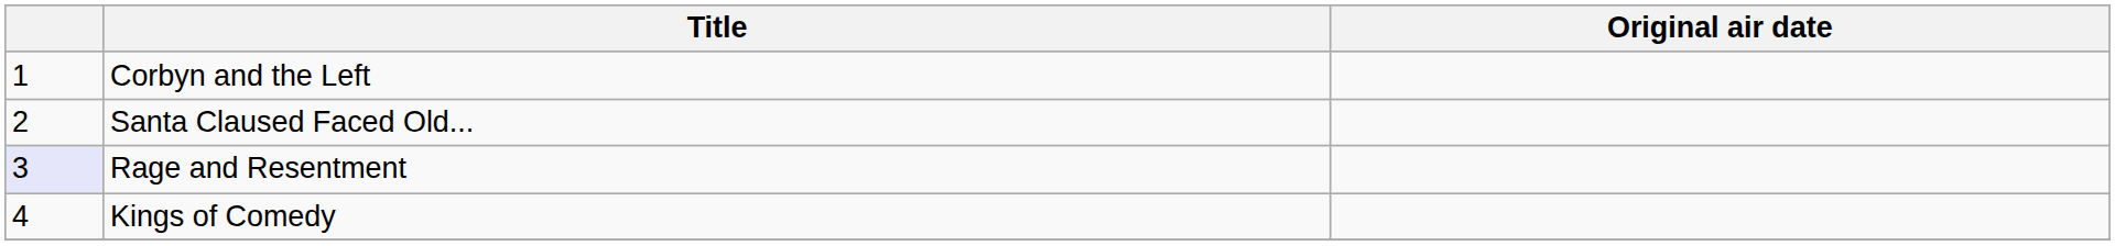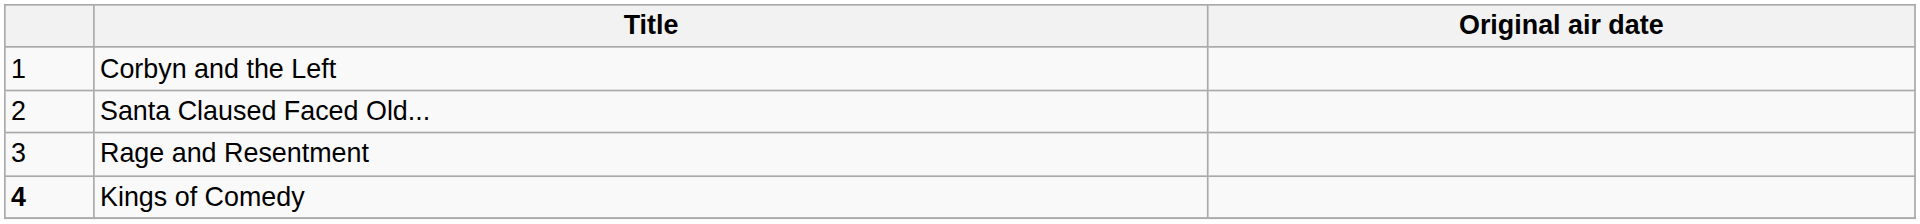Rage and Resentment | column 1: lavender background -> no background
Kings of Comedy | column 1: normal -> bold
